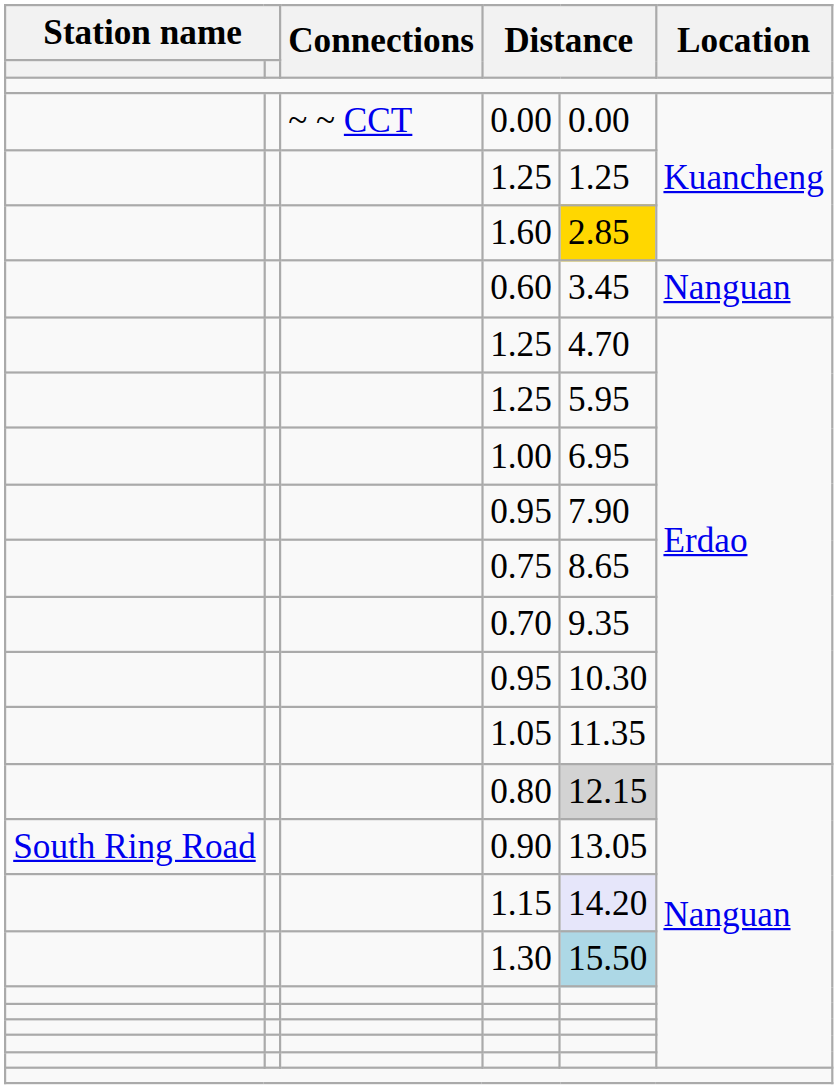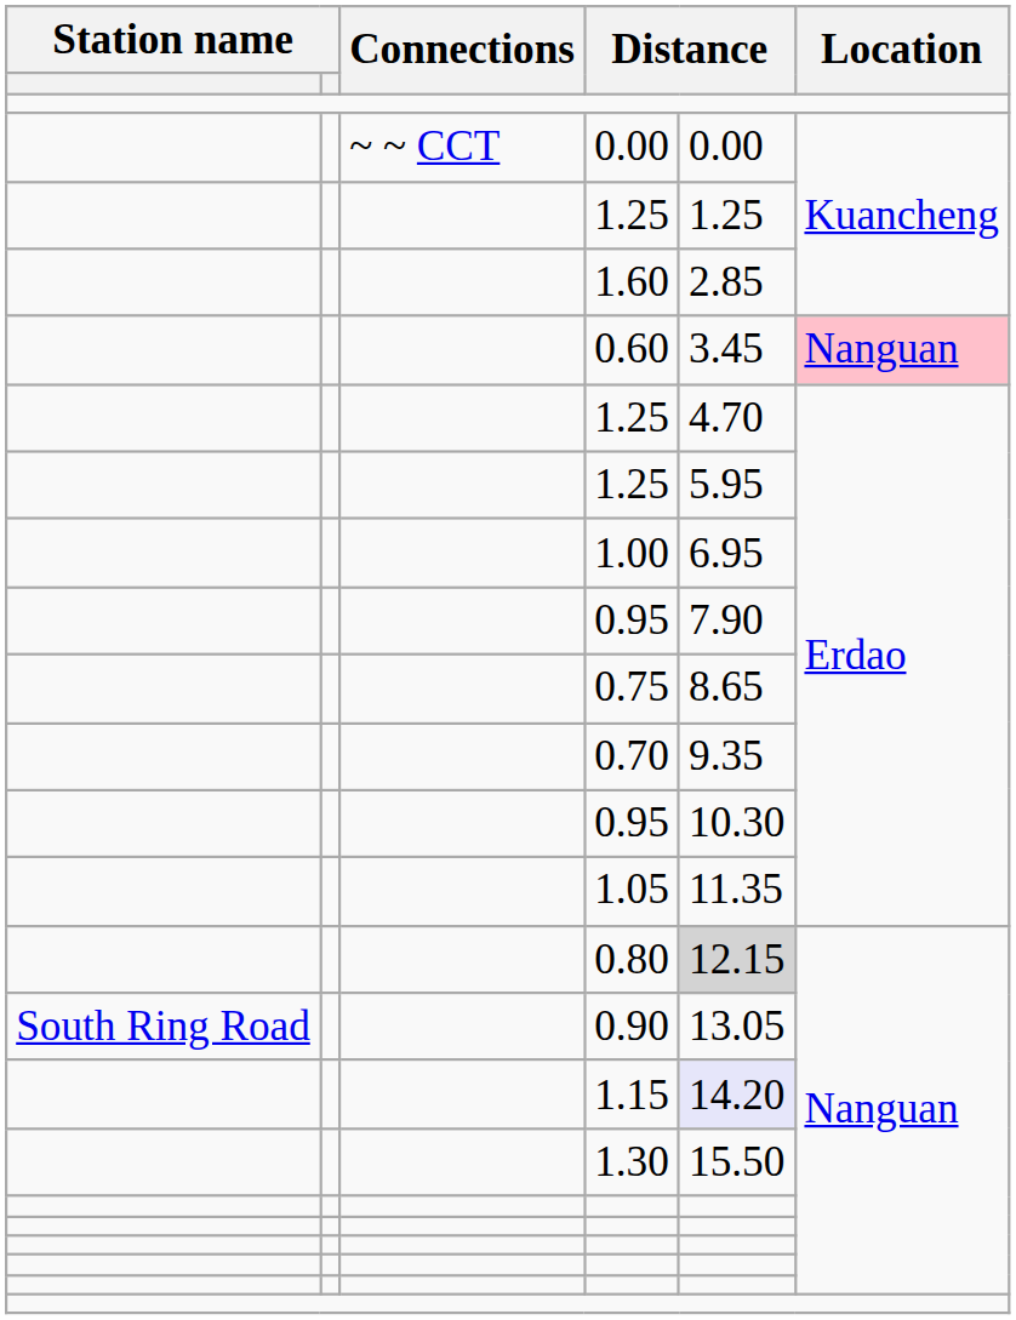1.60 | column 5: gold background -> no background
0.60 | Location: no background -> pink background
1.30 | column 5: lightblue background -> no background
